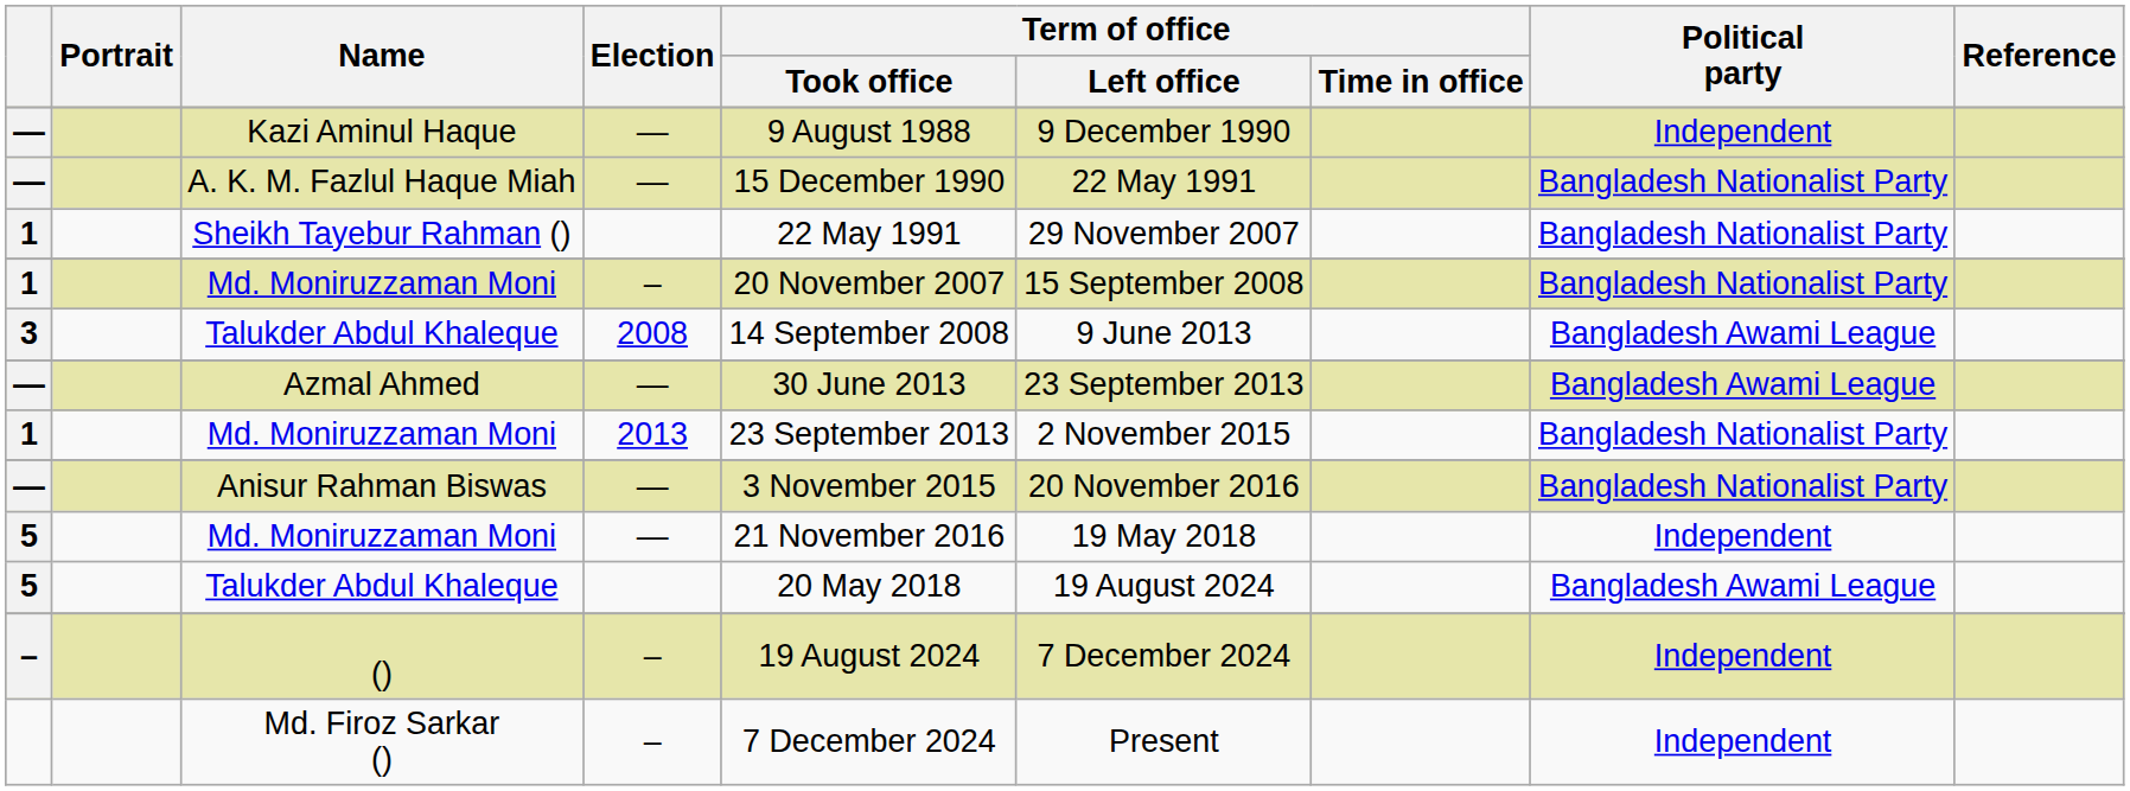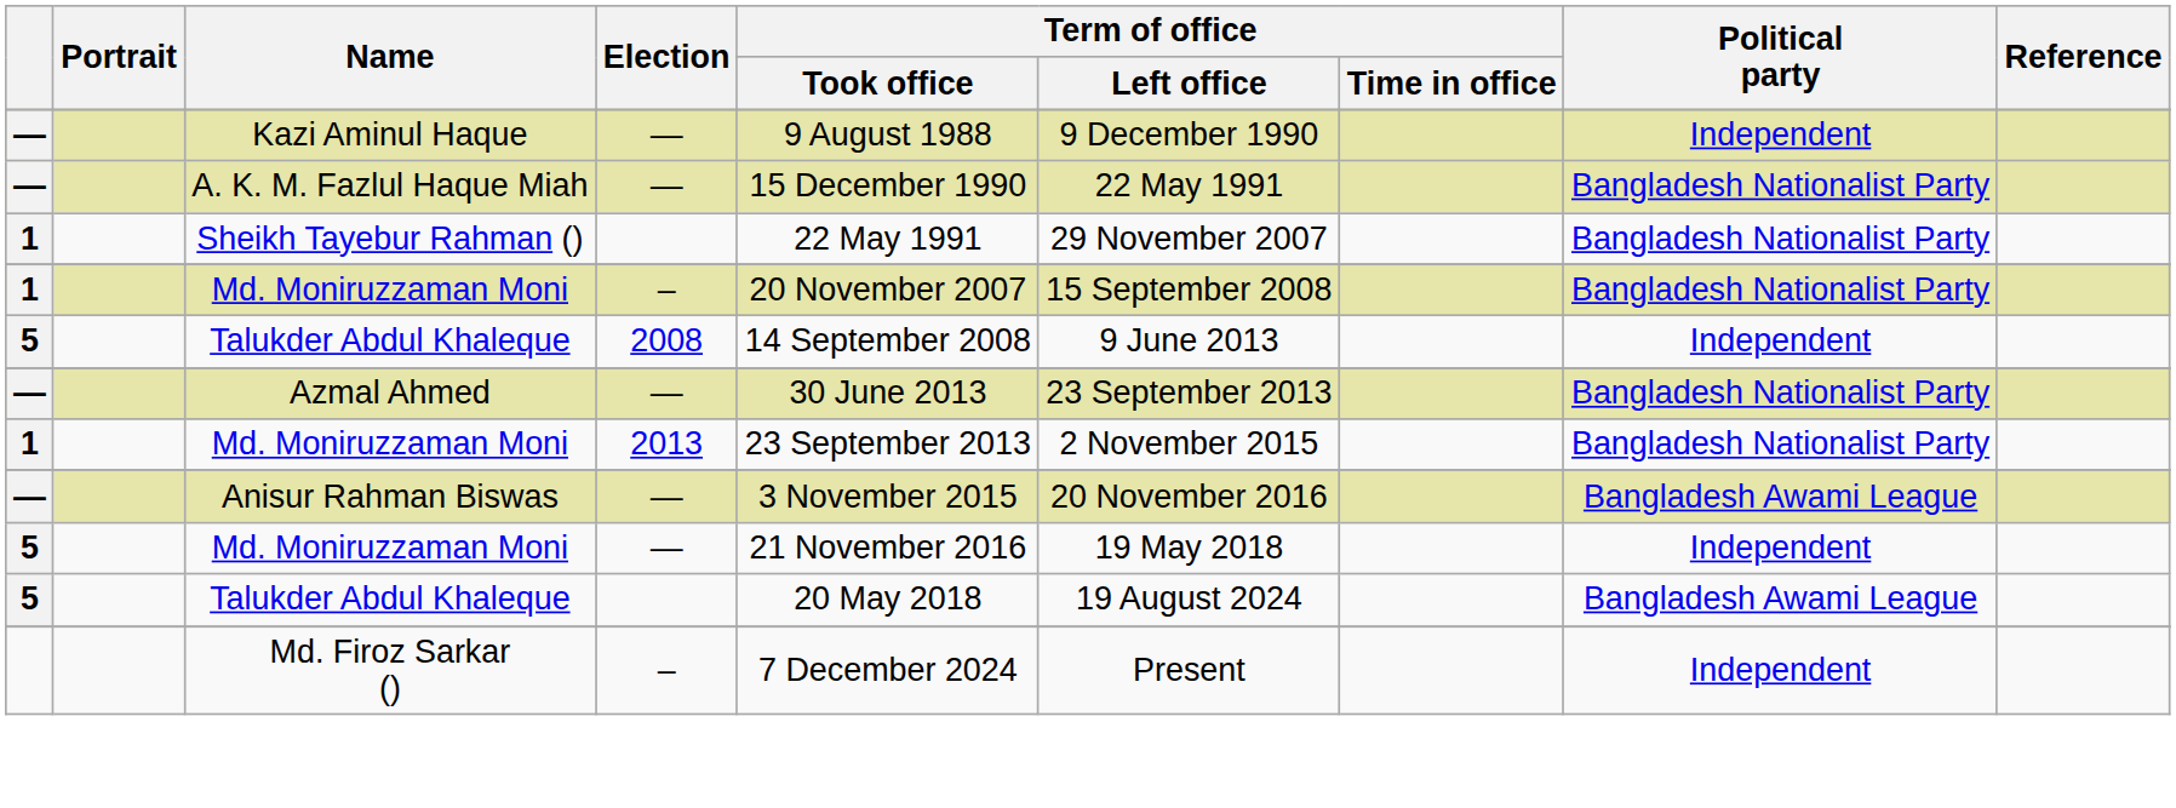Talukder Abdul Khaleque / 2008 | column 1: 3 -> 5
Talukder Abdul Khaleque / 2008 | Political party: Bangladesh Awami League -> Independent
Azmal Ahmed | Political party: Bangladesh Awami League -> Bangladesh Nationalist Party
Anisur Rahman Biswas | Political party: Bangladesh Nationalist Party -> Bangladesh Awami League
- row: – | () | – | 19 August 2024 | 7 December 2024 | Independent
